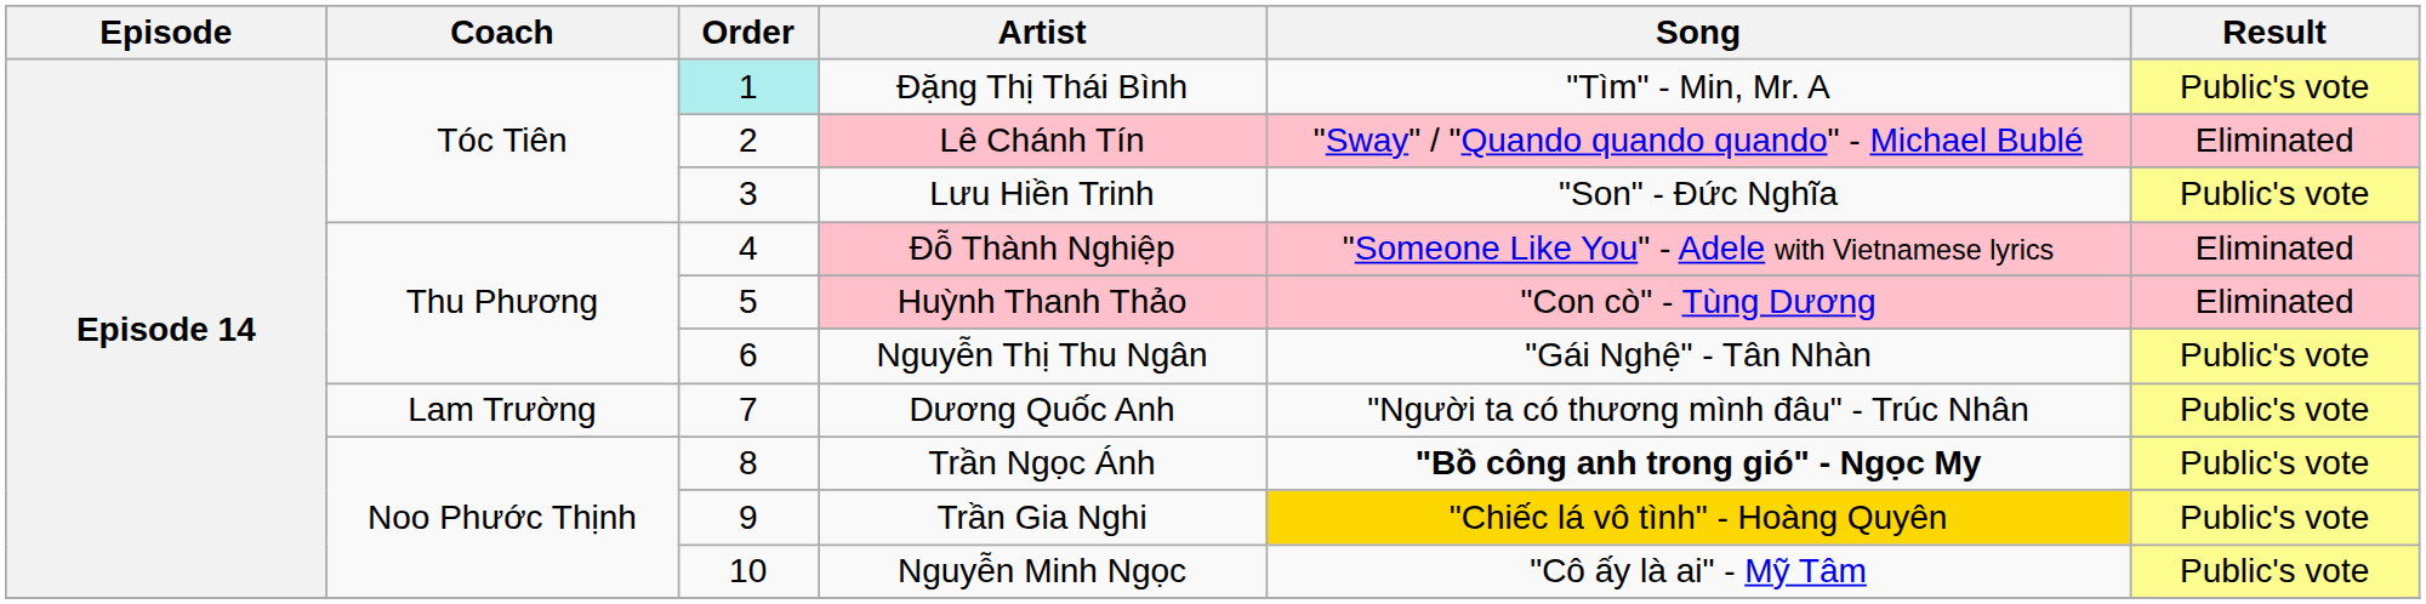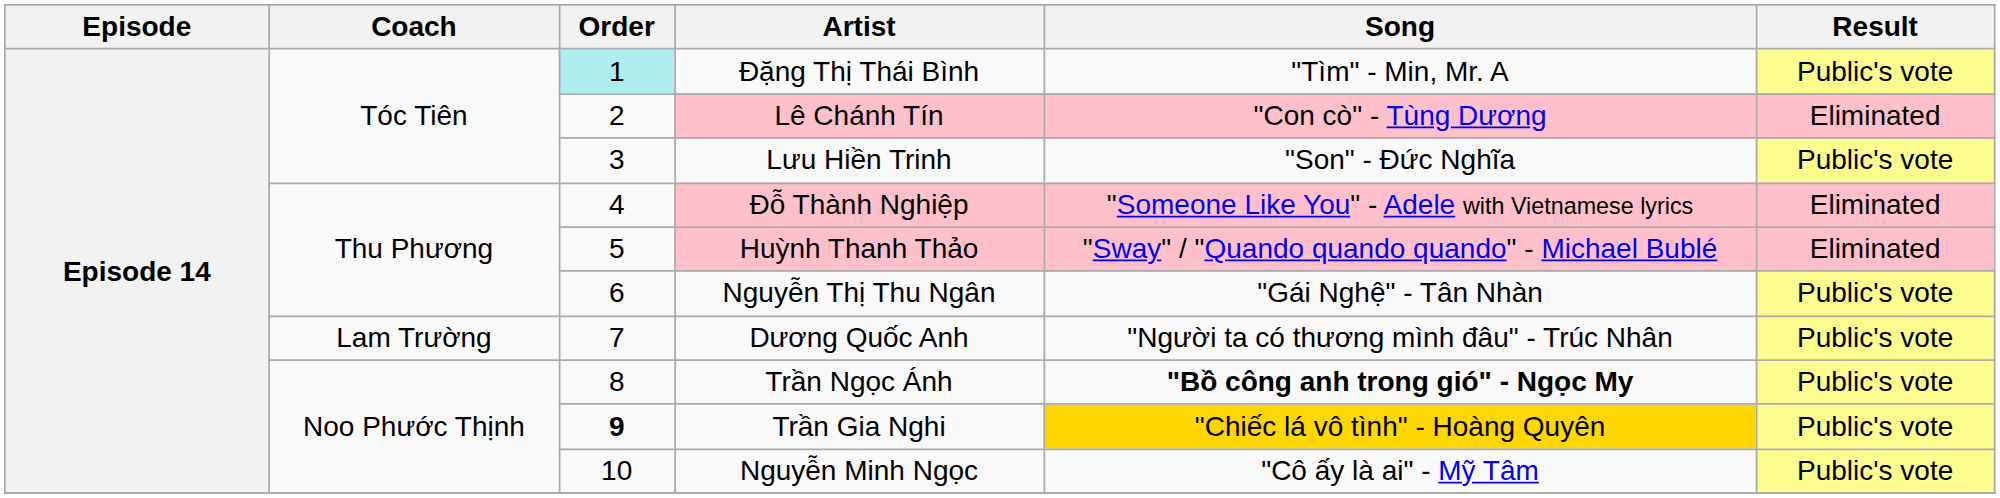Lê Chánh Tín | Song: "Sway" / "Quando quando quando" - Michael Bublé -> "Con cò" - Tùng Dương
Huỳnh Thanh Thảo | Song: "Con cò" - Tùng Dương -> "Sway" / "Quando quando quando" - Michael Bublé
Trần Gia Nghi | Order: normal -> bold
